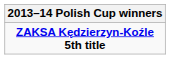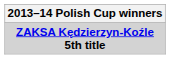row 2 | column 1: no background -> lightgrey background
